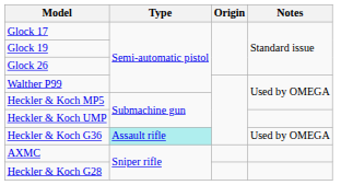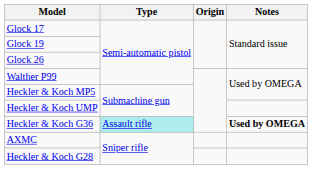Heckler & Koch G36 | Notes: normal -> bold
